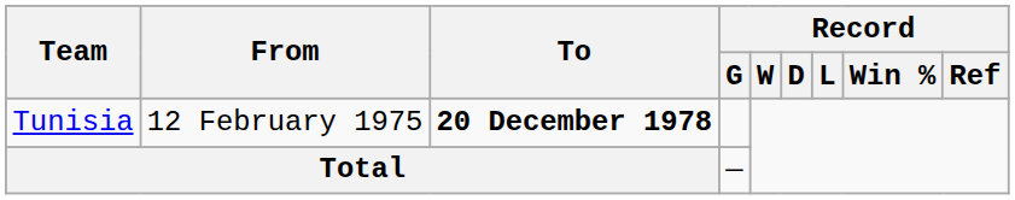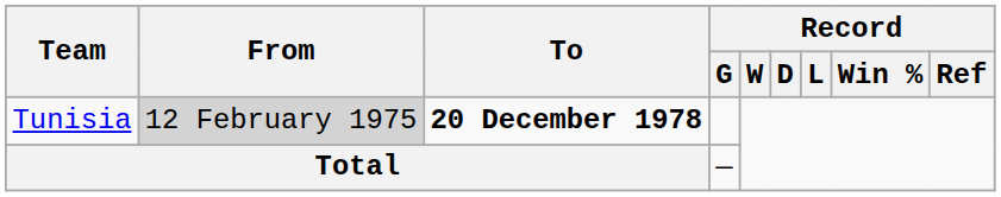Tunisia | From: no background -> lightgrey background
